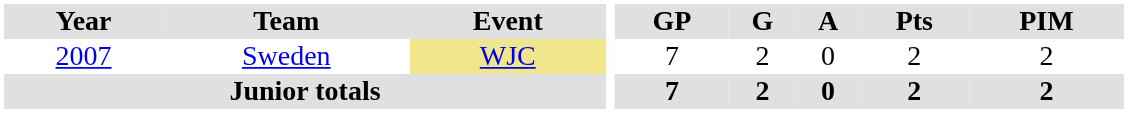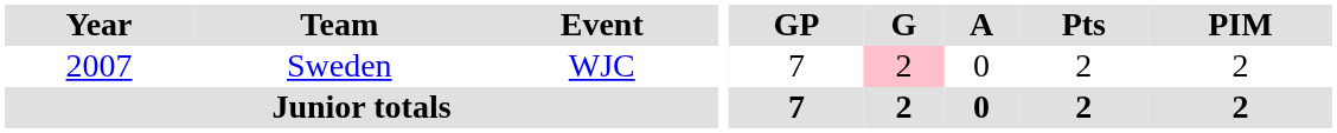Sweden | Event: khaki background -> no background
Sweden | G: no background -> pink background
